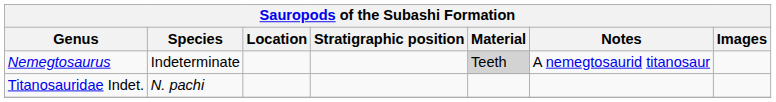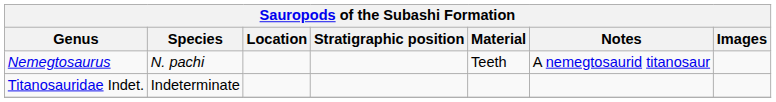Nemegtosaurus | Species: Indeterminate -> N. pachi
Nemegtosaurus | Material: lightgrey background -> no background
Titanosauridae Indet. | Species: N. pachi -> Indeterminate
